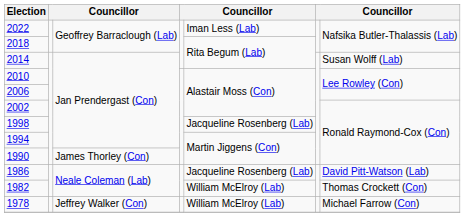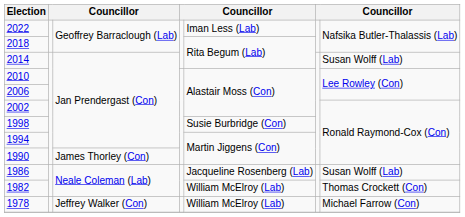1998 | column 5: Jacqueline Rosenberg (Lab) -> Susie Burbridge (Con)
1986 | column 7: David Pitt-Watson (Lab) -> Susan Wolff (Lab)
